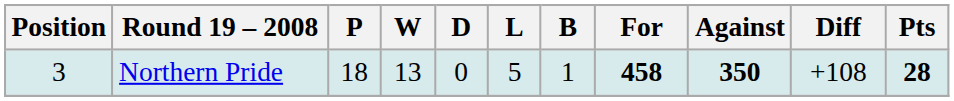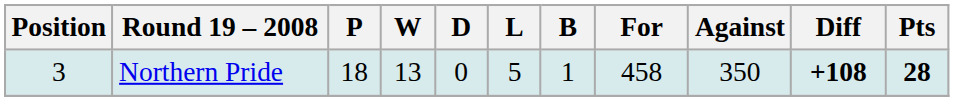Northern Pride | For: bold -> normal
Northern Pride | Against: bold -> normal
Northern Pride | Diff: normal -> bold
